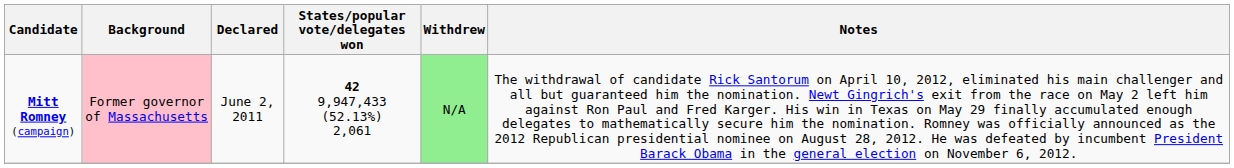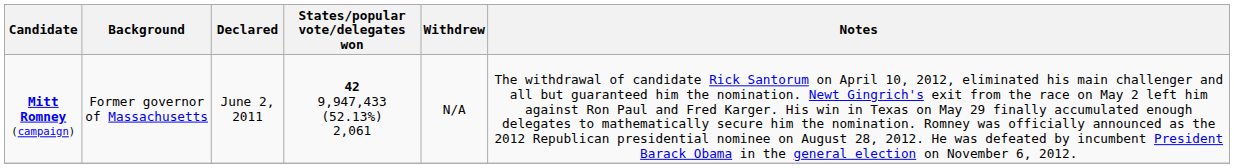Mitt Romney (campaign) | Background: pink background -> no background
Mitt Romney (campaign) | Withdrew: lightgreen background -> no background
